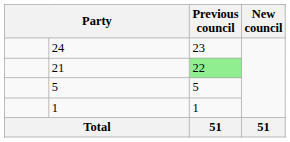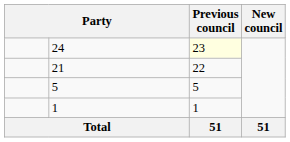24 | Previous council: no background -> lightyellow background
21 | Previous council: lightgreen background -> no background
